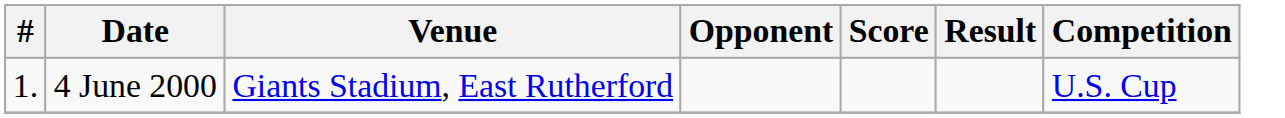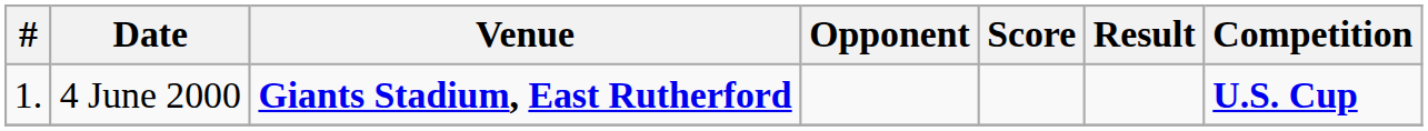4 June 2000 | Venue: normal -> bold
4 June 2000 | Competition: normal -> bold
